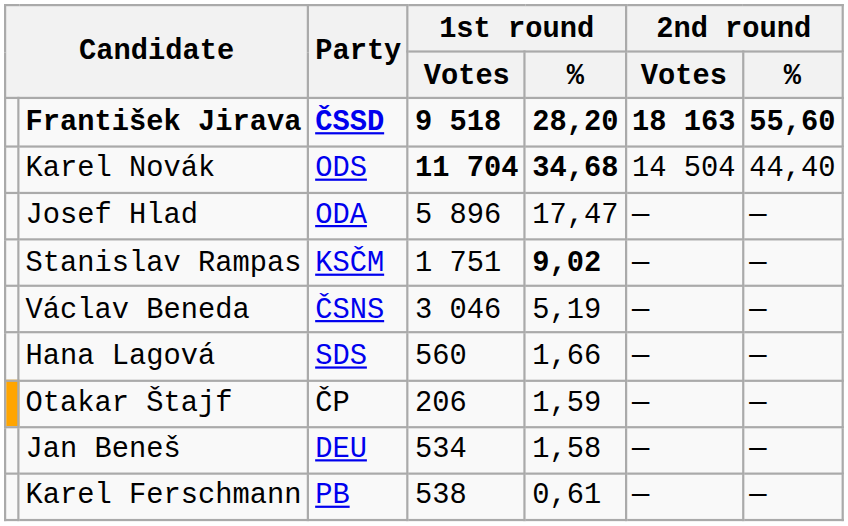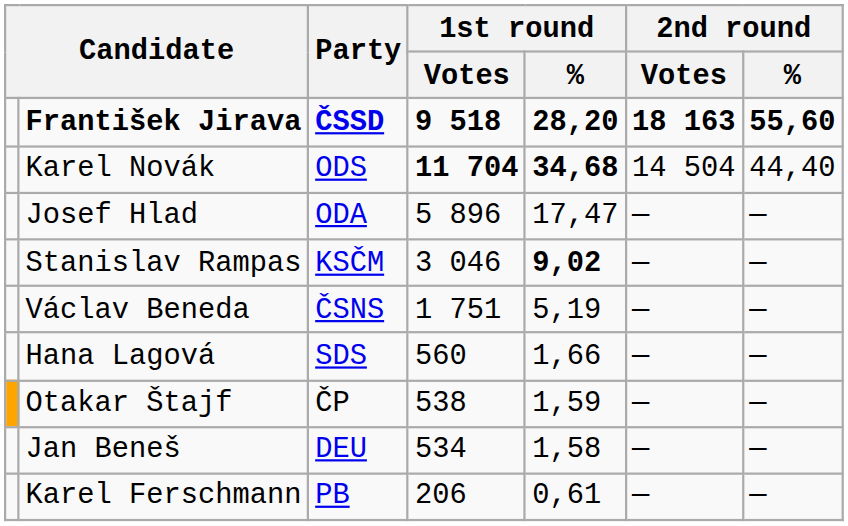Stanislav Rampas | 1st round / Votes: 1 751 -> 3 046
Václav Beneda | 1st round / Votes: 3 046 -> 1 751
Otakar Štajf | 1st round / Votes: 206 -> 538
Karel Ferschmann | 1st round / Votes: 538 -> 206
